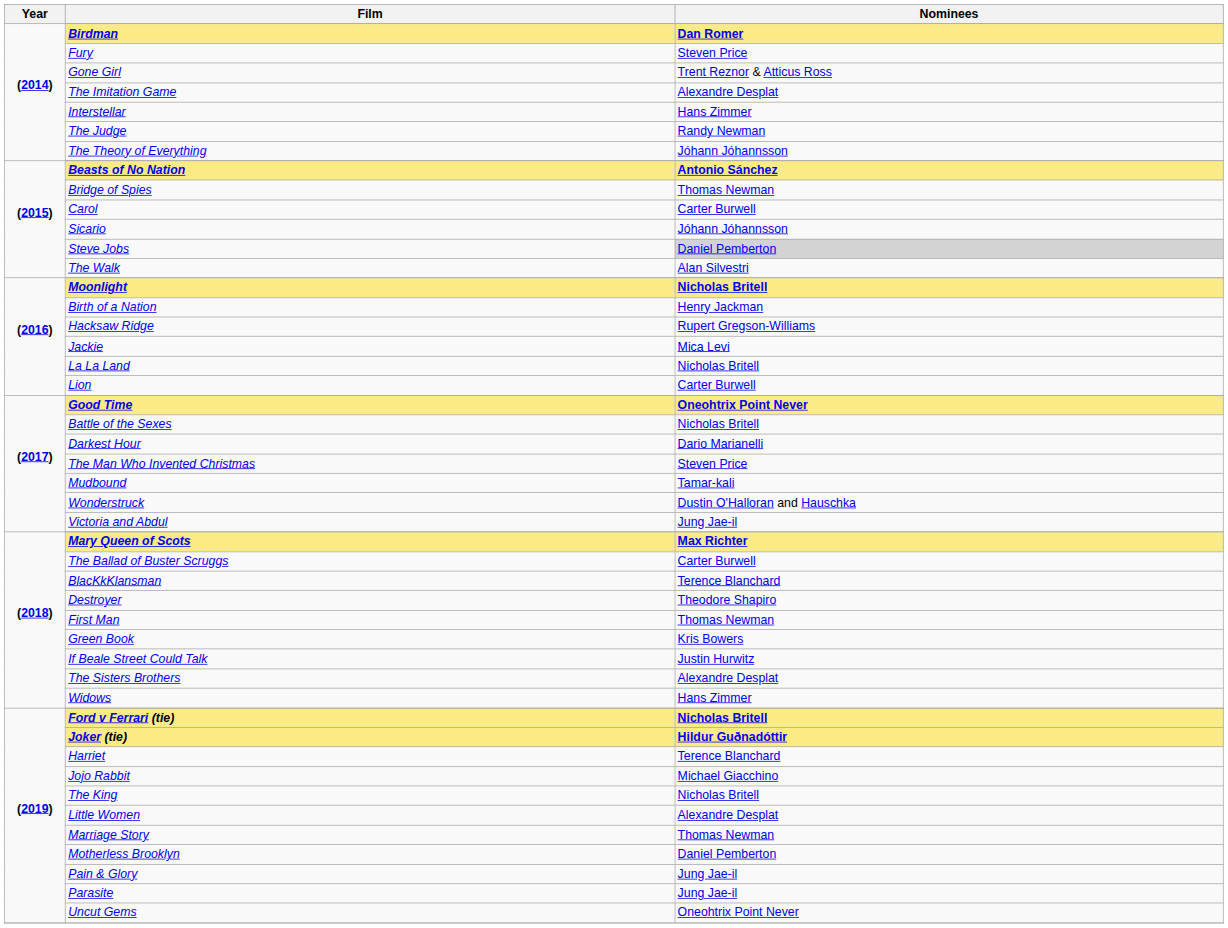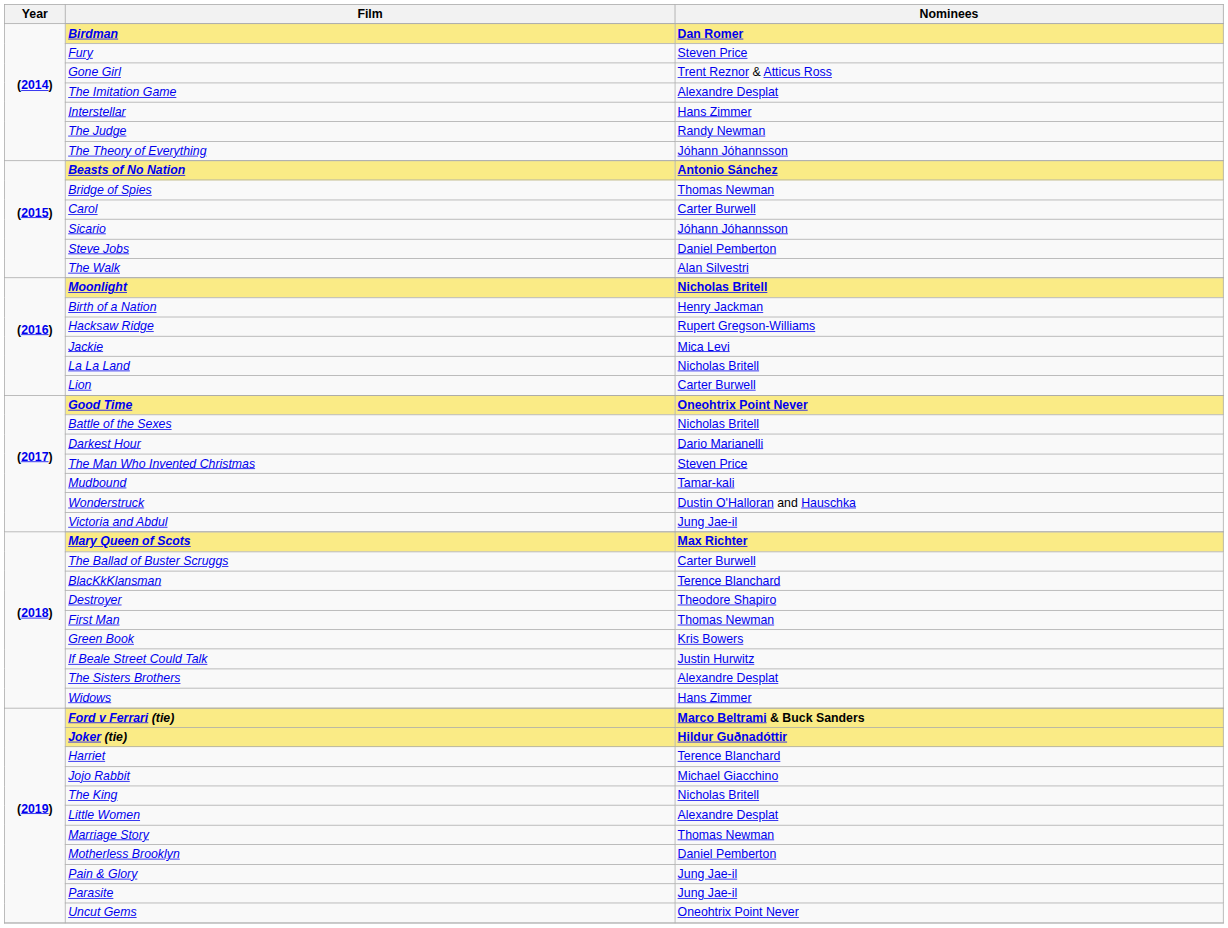Steve Jobs | Nominees: lightgrey background -> no background
Ford v Ferrari (tie) | Nominees: Nicholas Britell -> Marco Beltrami & Buck Sanders
